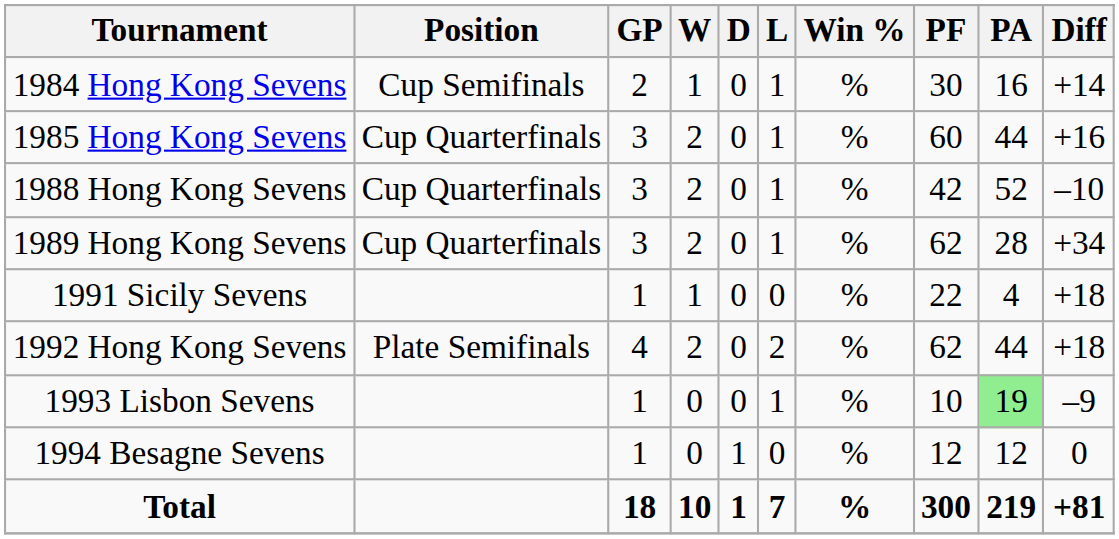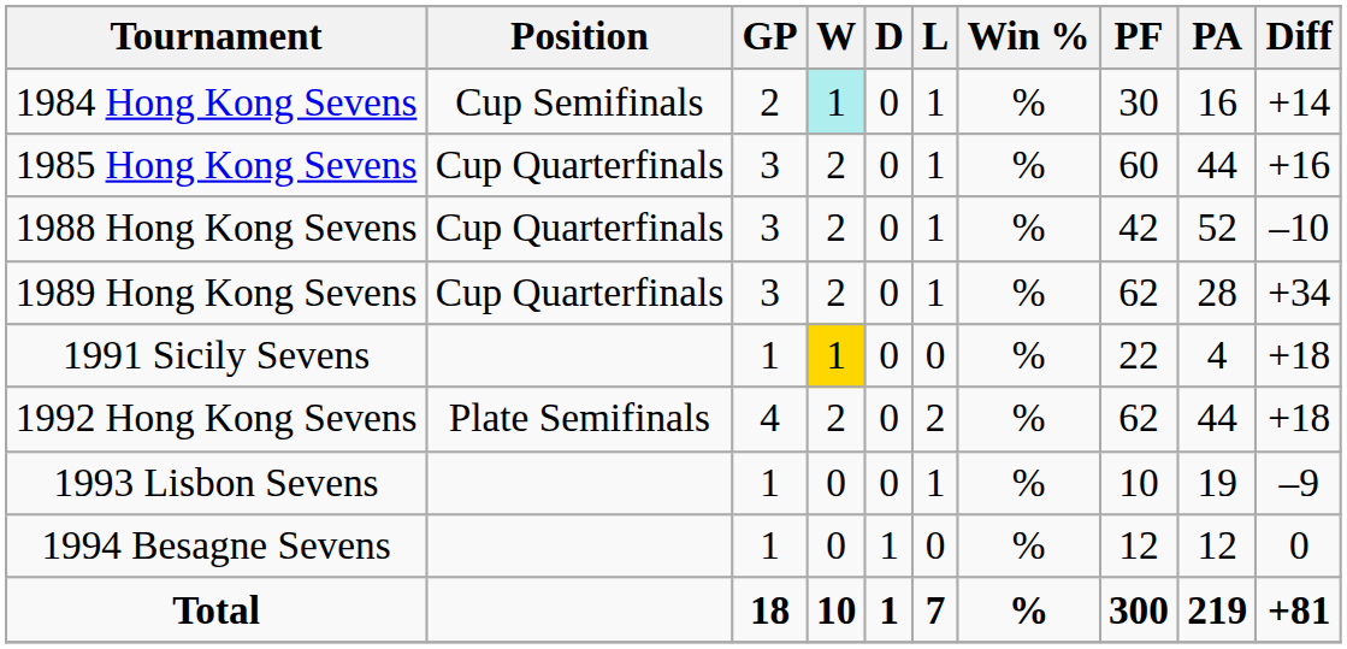1984 Hong Kong Sevens | W: no background -> paleturquoise background
1991 Sicily Sevens | W: no background -> gold background
1993 Lisbon Sevens | PA: lightgreen background -> no background
